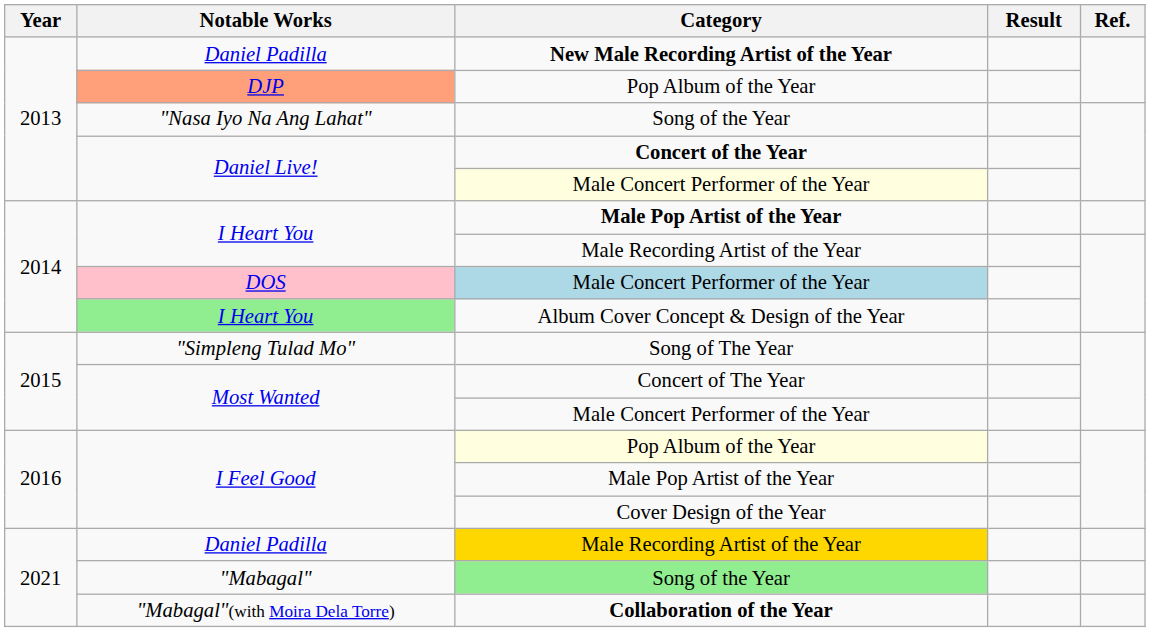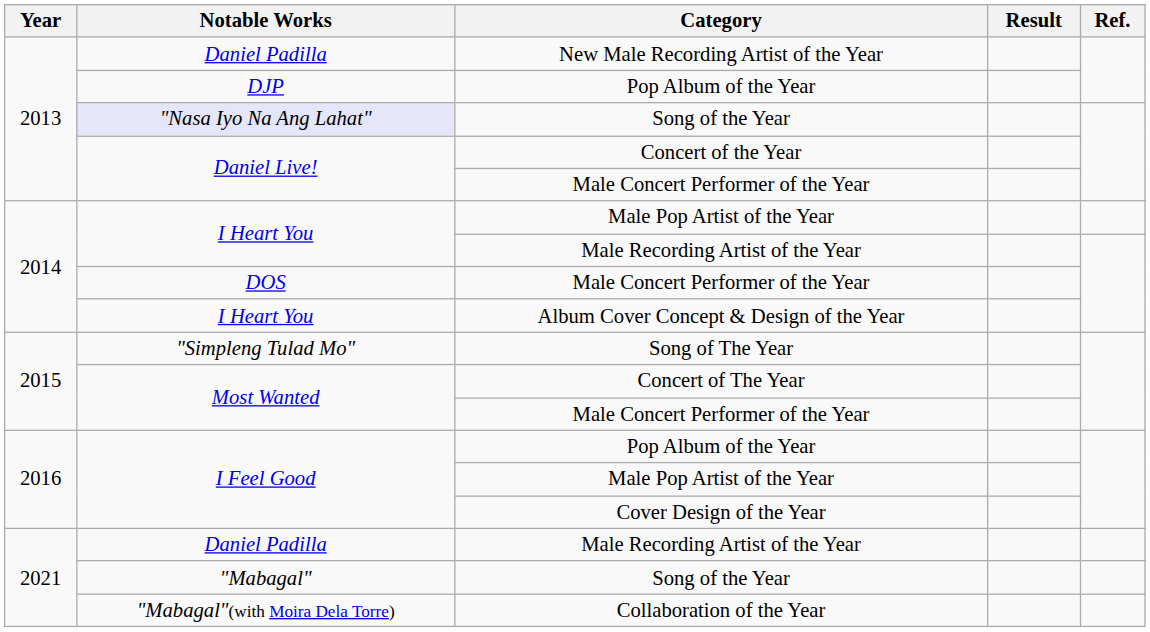New Male Recording Artist of the Year | Category: bold -> normal
DJP / Pop Album of the Year | Notable Works: lightsalmon background -> no background
"Nasa Iyo Na Ang Lahat" / Song of the Year | Notable Works: no background -> lavender background
Concert of the Year | Category: bold -> normal
Daniel Live! / Male Concert Performer of the Year | Category: lightyellow background -> no background
I Heart You / Male Pop Artist of the Year | Category: bold -> normal
DOS / Male Concert Performer of the Year | Notable Works: pink background -> no background
DOS / Male Concert Performer of the Year | Category: lightblue background -> no background
Album Cover Concept & Design of the Year | Notable Works: lightgreen background -> no background
I Feel Good / Pop Album of the Year | Category: lightyellow background -> no background
Daniel Padilla / Male Recording Artist of the Year | Category: gold background -> no background
"Mabagal" / Song of the Year | Category: lightgreen background -> no background
Collaboration of the Year | Category: bold -> normal
